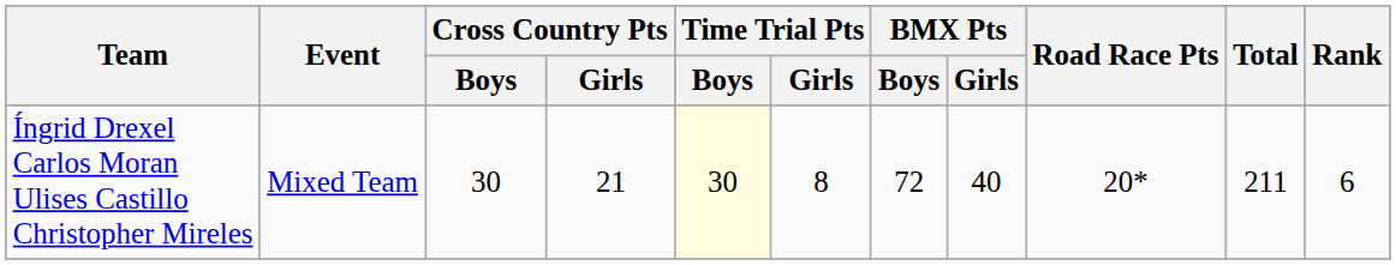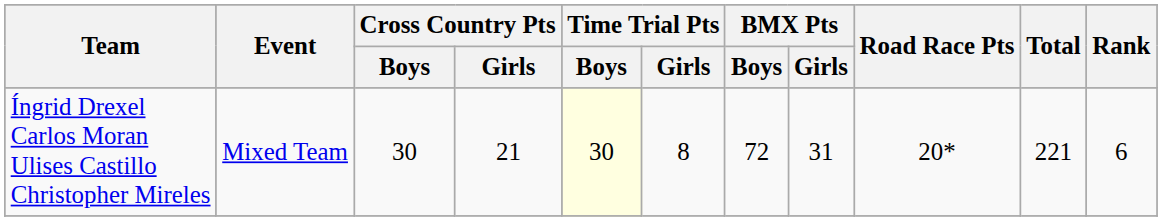row 3 | BMX Pts / Girls: 40 -> 31
row 3 | Total: 211 -> 221
